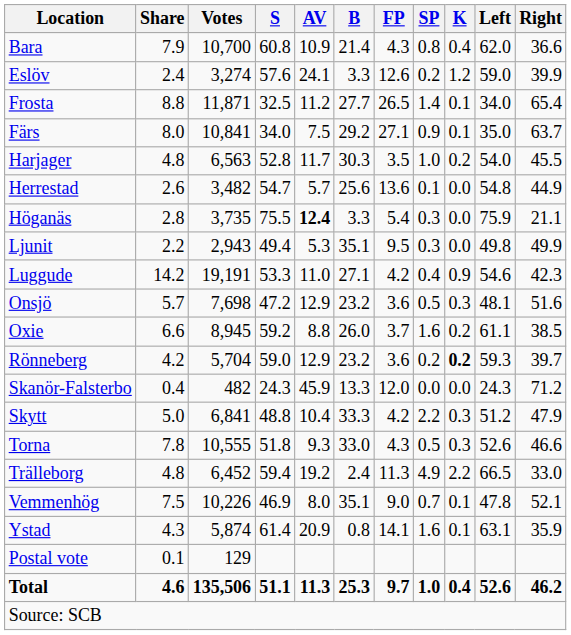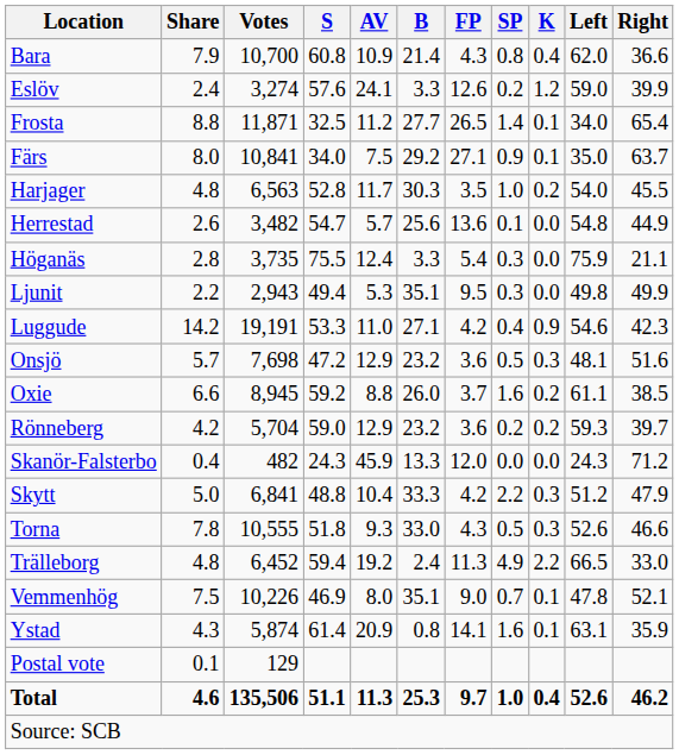Höganäs | AV: bold -> normal
Rönneberg | K: bold -> normal
